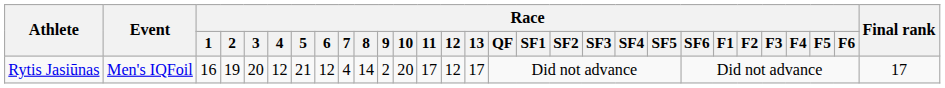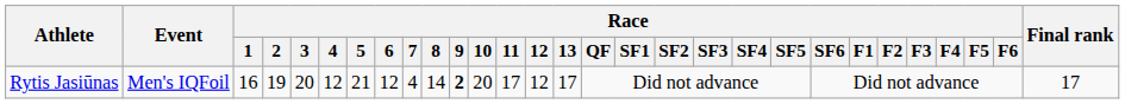Rytis Jasiūnas | Race / 9: normal -> bold
